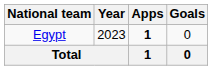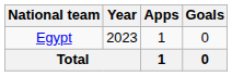Egypt | Apps: bold -> normal
